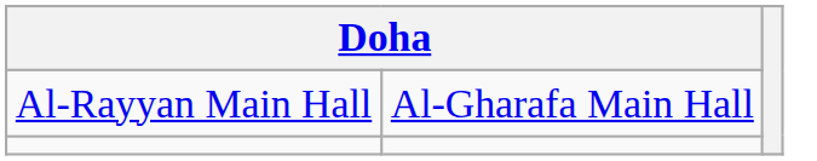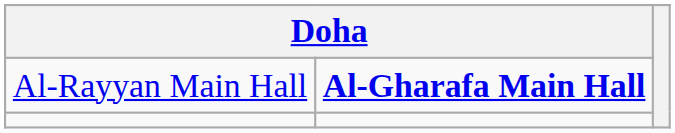Al-Rayyan Main Hall | column 2: normal -> bold
